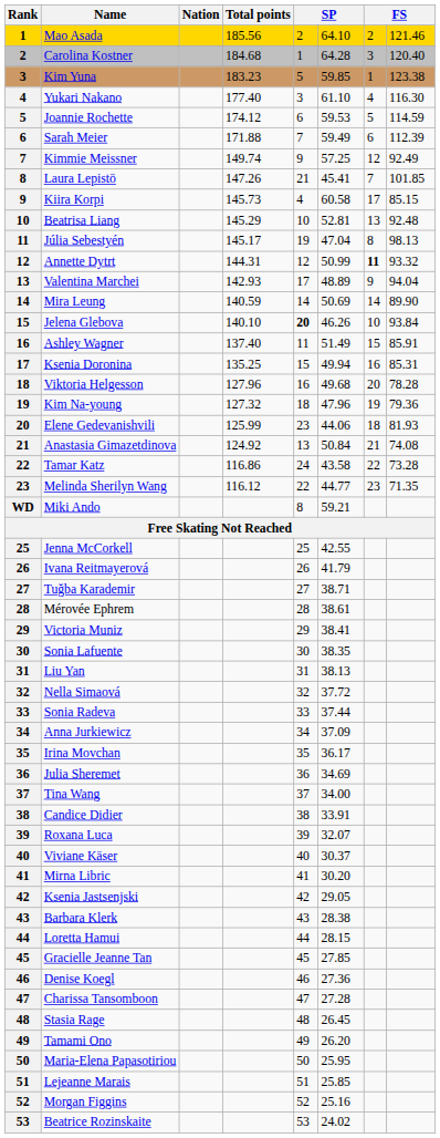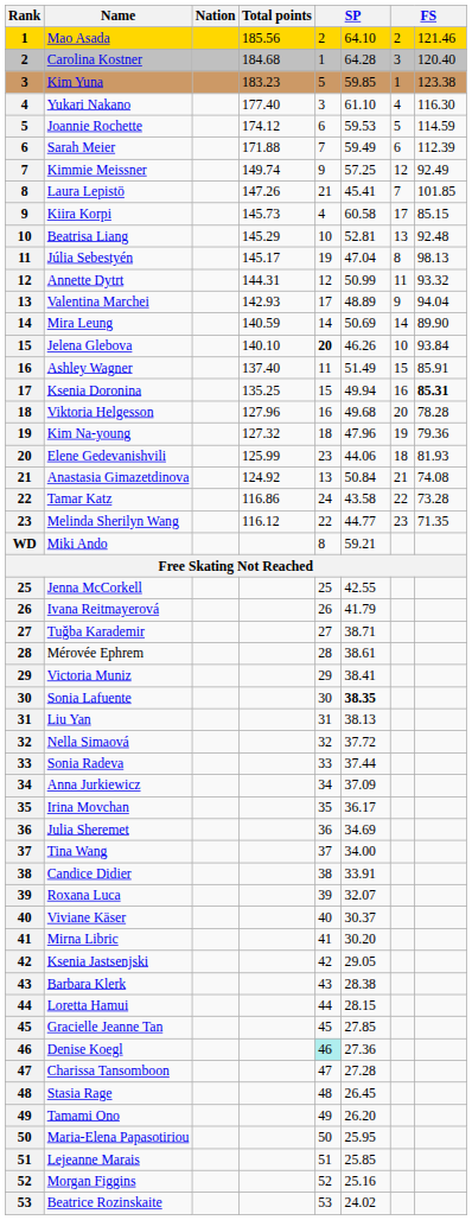Annette Dytrt | column 7: bold -> normal
Ksenia Doronina | column 8: normal -> bold
Sonia Lafuente | column 6: normal -> bold
Denise Koegl | column 5: no background -> paleturquoise background
